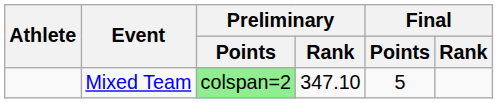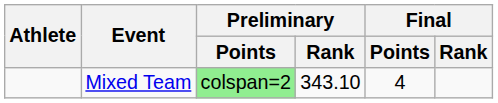Mixed Team | Preliminary / Rank: 347.10 -> 343.10
Mixed Team | Final / Points: 5 -> 4
